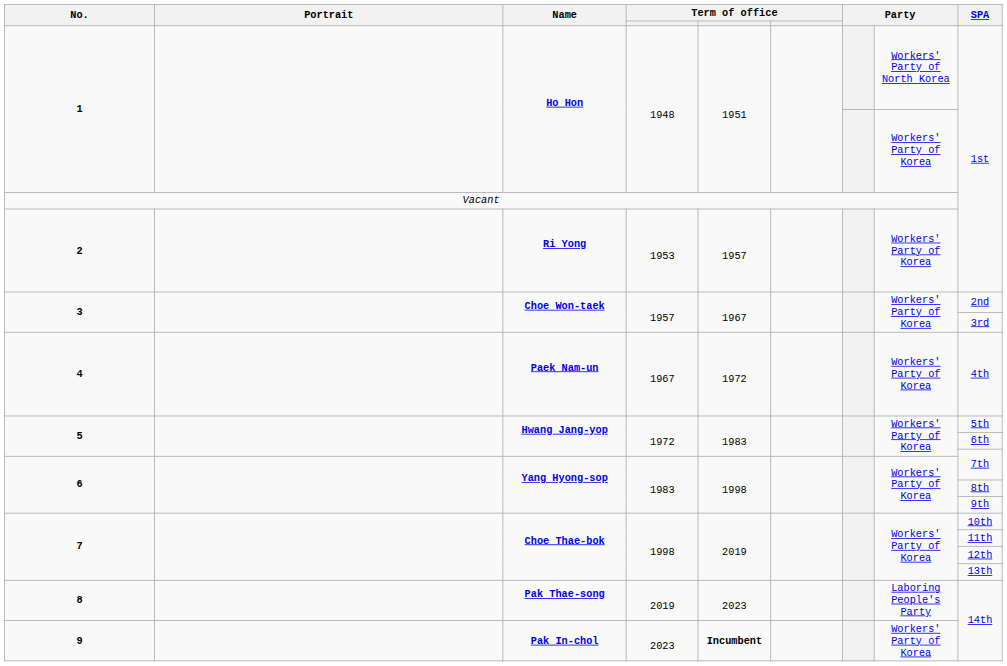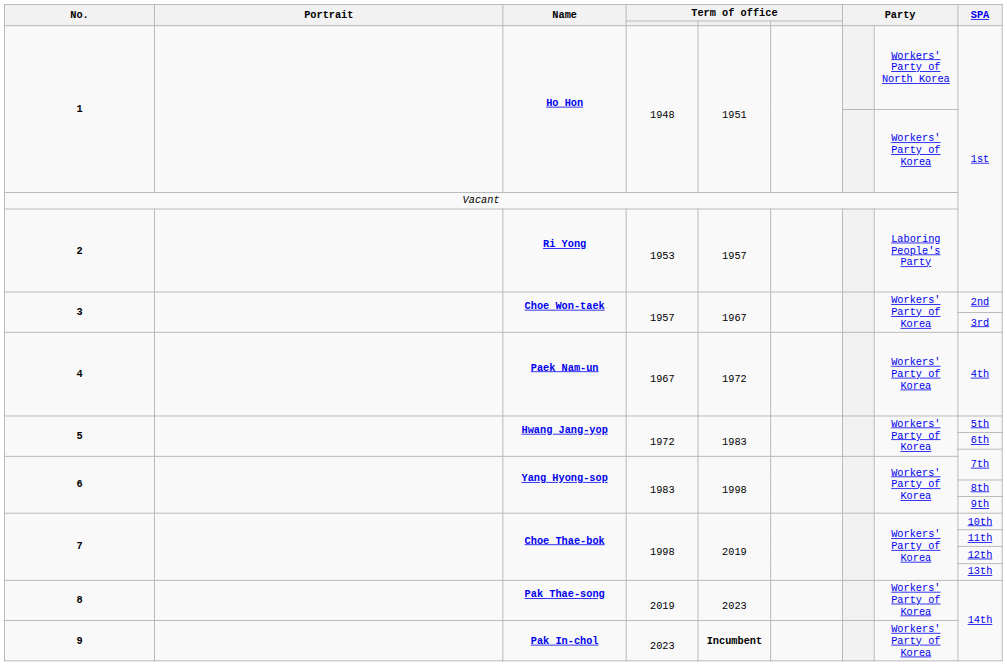2 | column 8: Workers' Party of Korea -> Laboring People's Party
8 | column 8: Laboring People's Party -> Workers' Party of Korea
